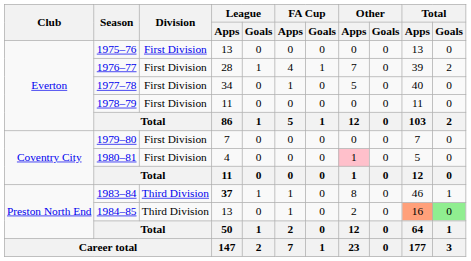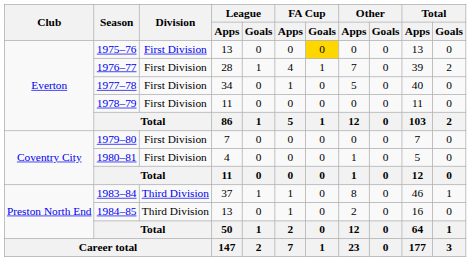1975–76 | FA Cup / Goals: no background -> gold background
1980–81 | Other / Apps: pink background -> no background
1983–84 | League / Apps: bold -> normal
1984–85 | Total / Apps: lightsalmon background -> no background
1984–85 | Total / Goals: lightgreen background -> no background
